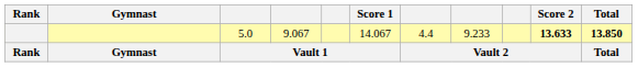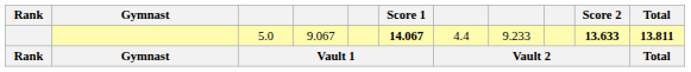row 2 | Score 1: normal -> bold
row 2 | Total: 13.850 -> 13.811
